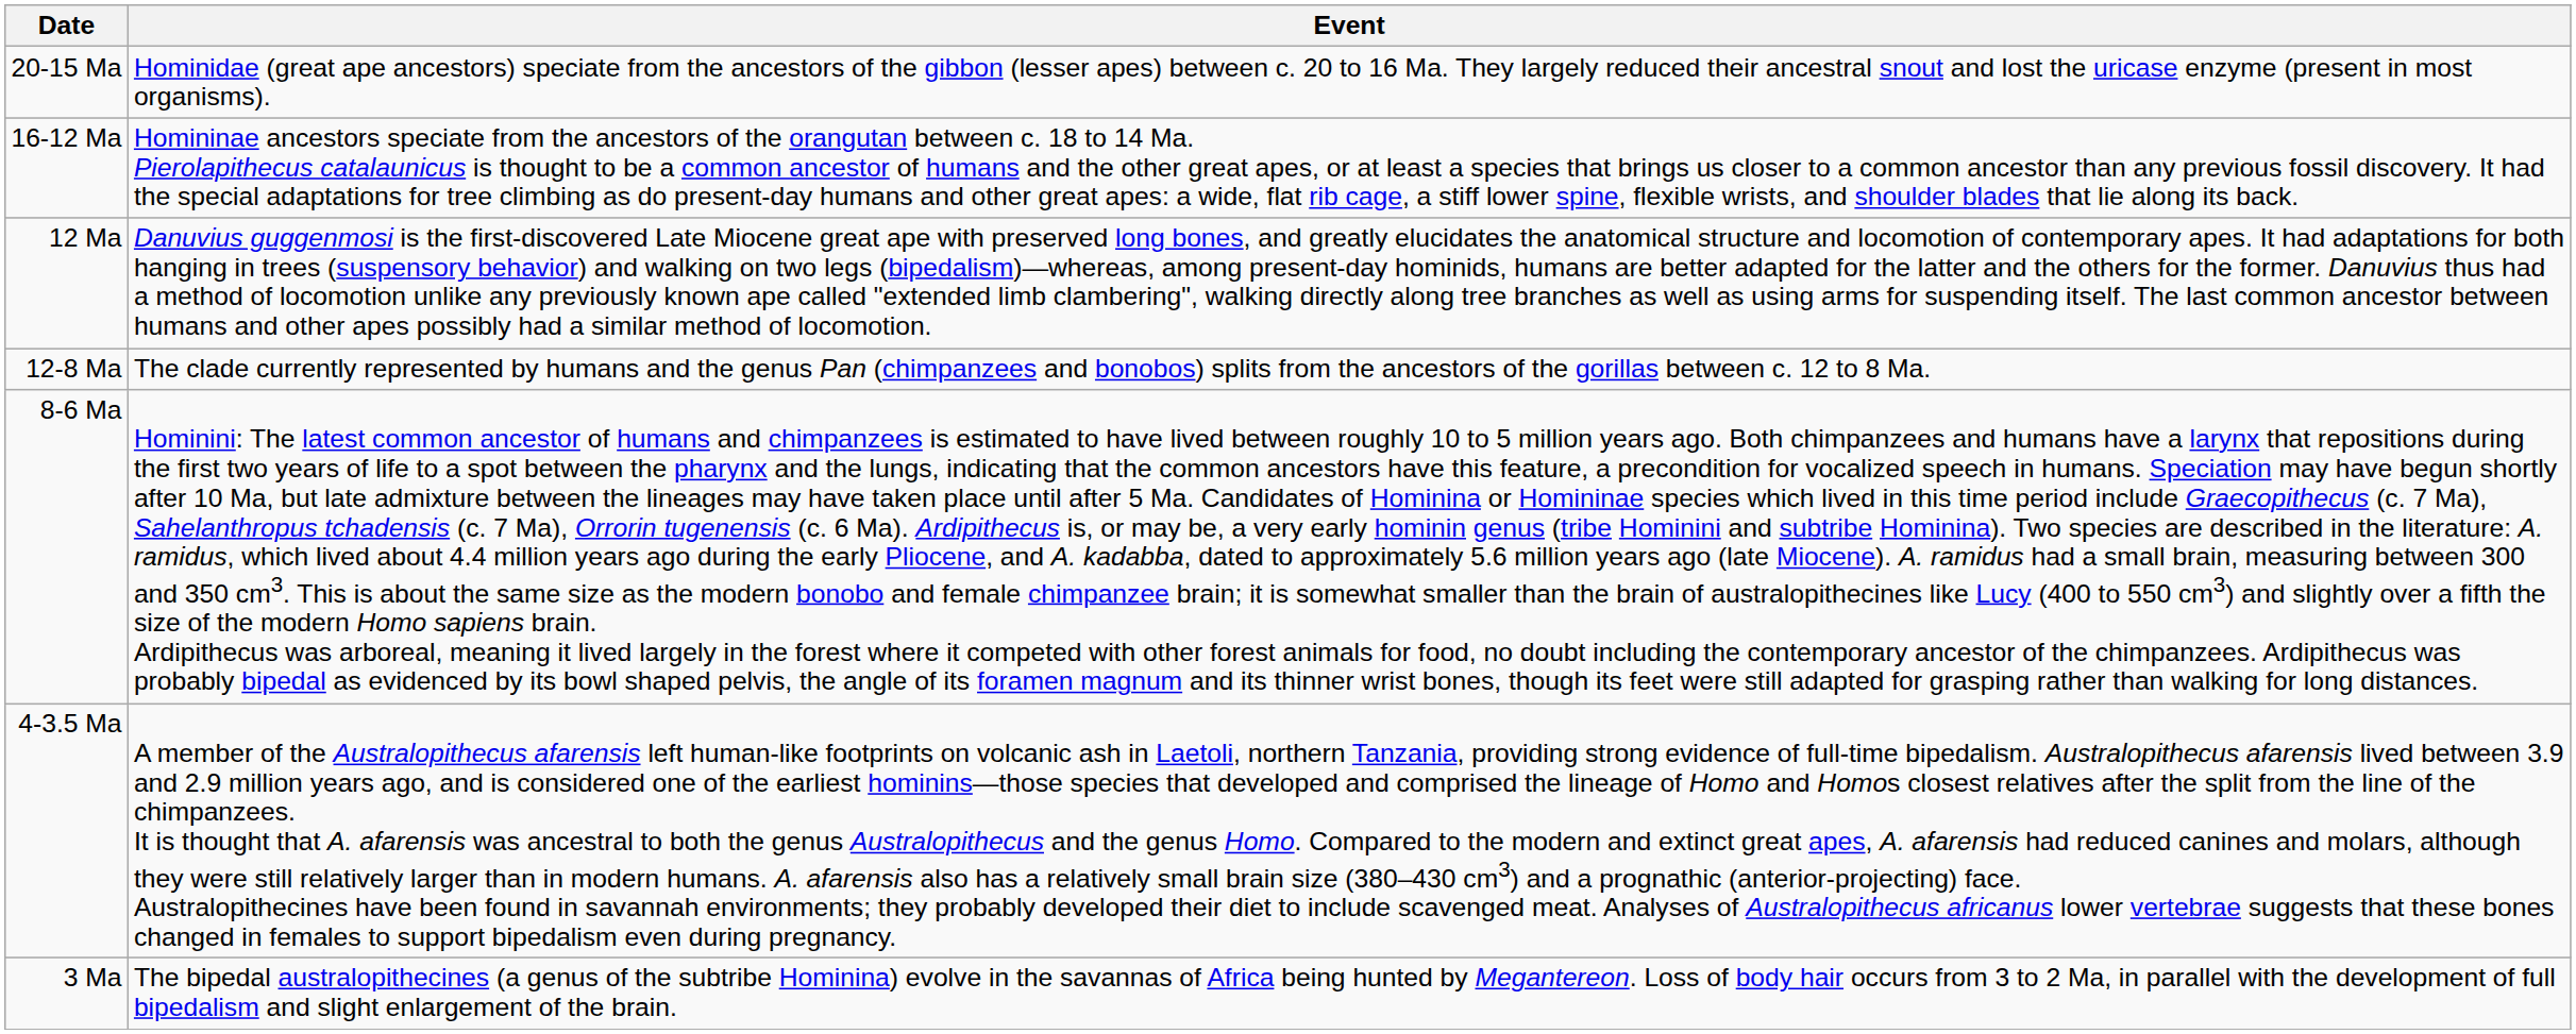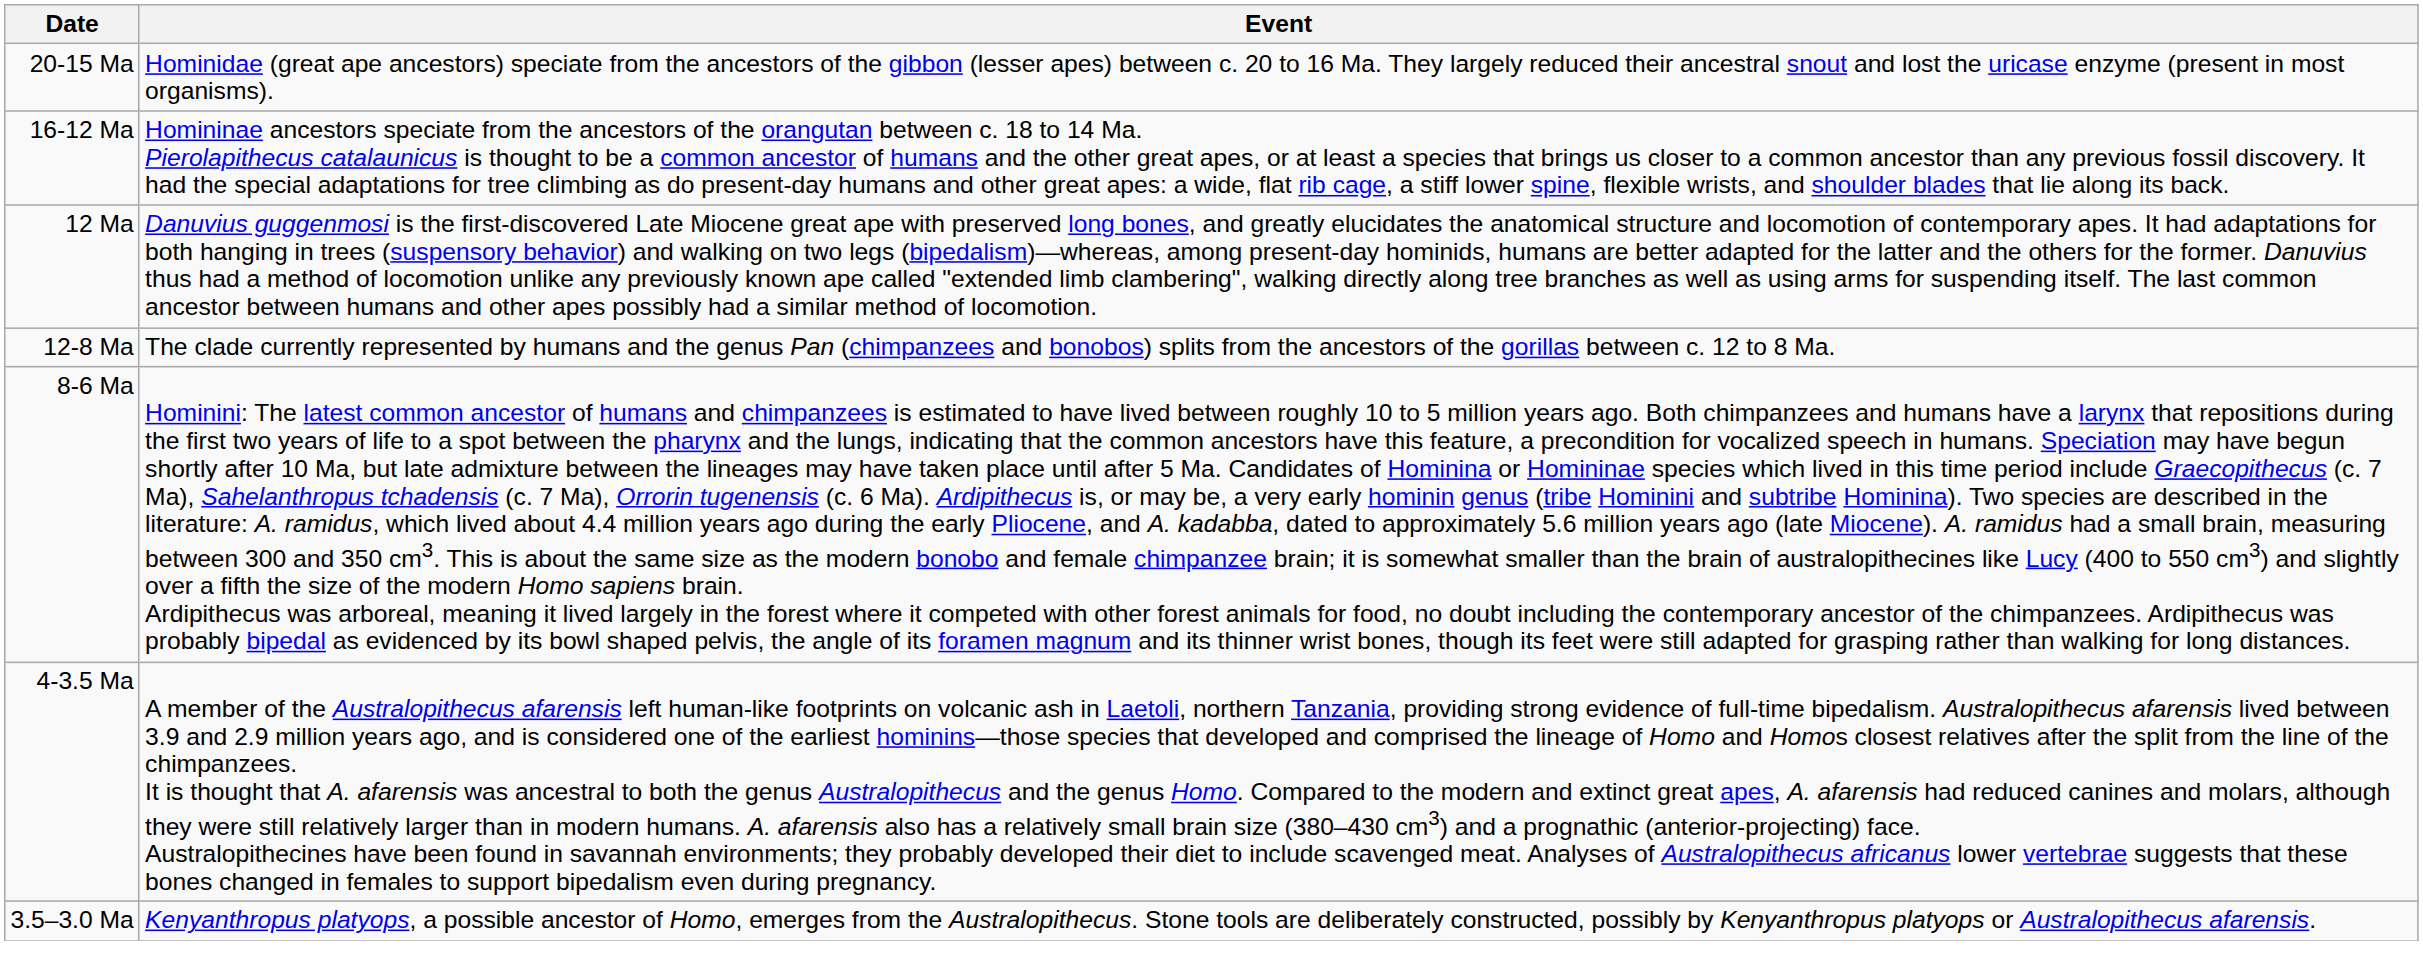+ row: 3.5–3.0 Ma | Kenyanthropus platyops, a possible ancestor of Homo, emerges from the Australopithecus. Stone tools are deliberately constructed, possibly by Kenyanthropus platyops or Australopithecus afarensis.
- row: 3 Ma | The bipedal australopithecines (a genus of the subtribe Hominina) evolve in the savannas of Africa being hunted by Megantereon. Loss of body hair occurs from 3 to 2 Ma, in parallel with the development of full bipedalism and slight enlargement of the brain.
